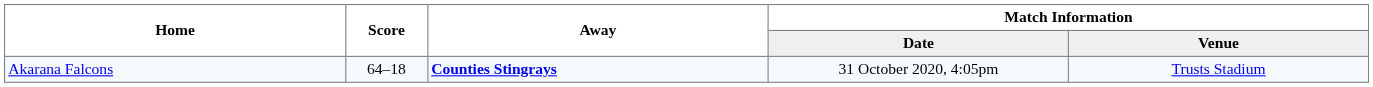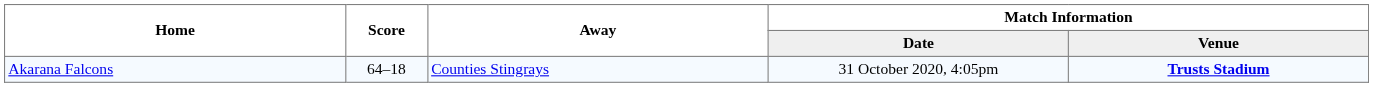Akarana Falcons | Away: bold -> normal
Akarana Falcons | Match Information / Venue: normal -> bold
